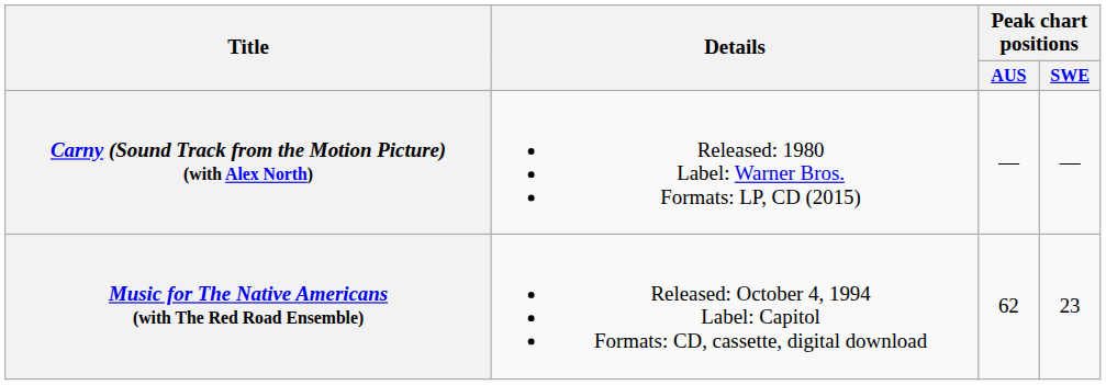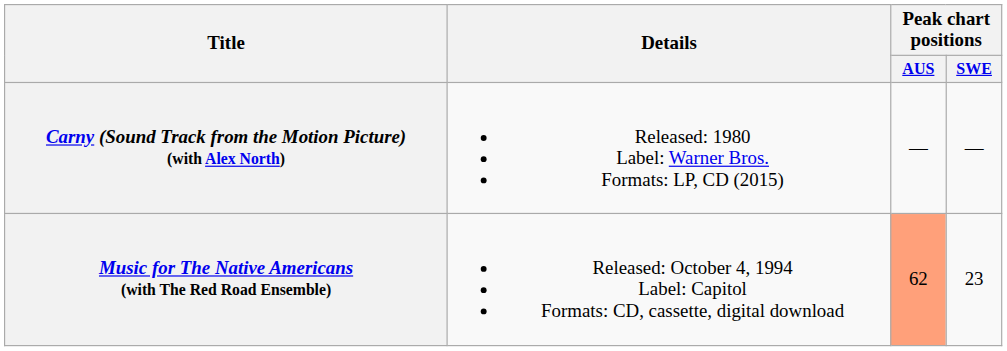Music for The Native Americans (with The Red Road Ensemble) | Peak chart positions / AUS: no background -> lightsalmon background
